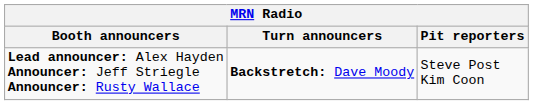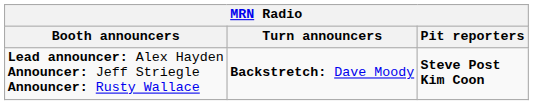row 3 | Pit reporters: normal -> bold
